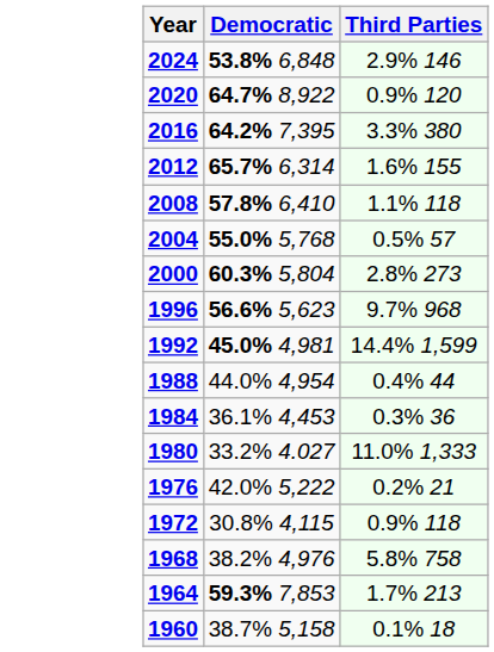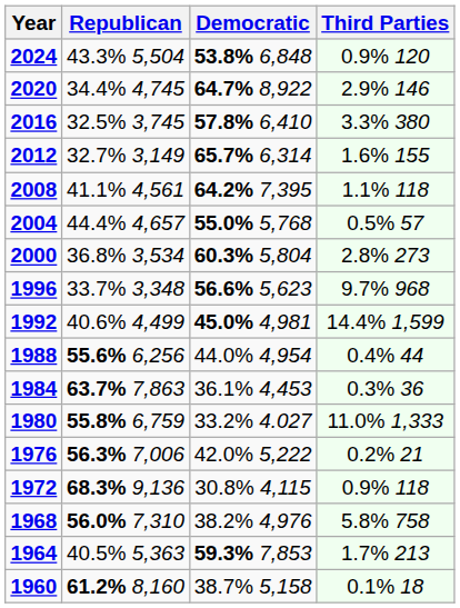+ column: Republican | 43.3% 5,504 | 34.4% 4,745 | 32.5% 3,745 | 32.7% 3,149 | 41.1% 4,561 | 44.4% 4,657 | 36.8% 3,534 | 33.7% 3,348 | 40.6% 4,499 | 55.6% 6,256 | 63.7% 7,863 | 55.8% 6,759 | 56.3% 7,006 | 68.3% 9,136 | 56.0% 7,310 | 40.5% 5,363 | 61.2% 8,160
2024 | Third Parties: 2.9% 146 -> 0.9% 120
2020 | Third Parties: 0.9% 120 -> 2.9% 146
2016 | Democratic: 64.2% 7,395 -> 57.8% 6,410
2008 | Democratic: 57.8% 6,410 -> 64.2% 7,395
